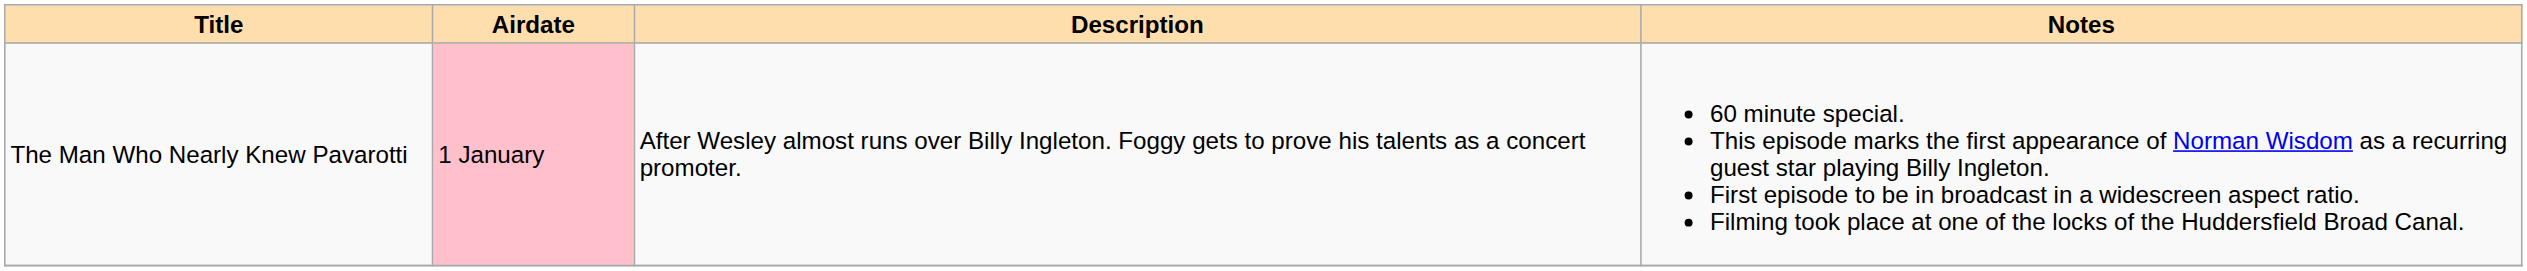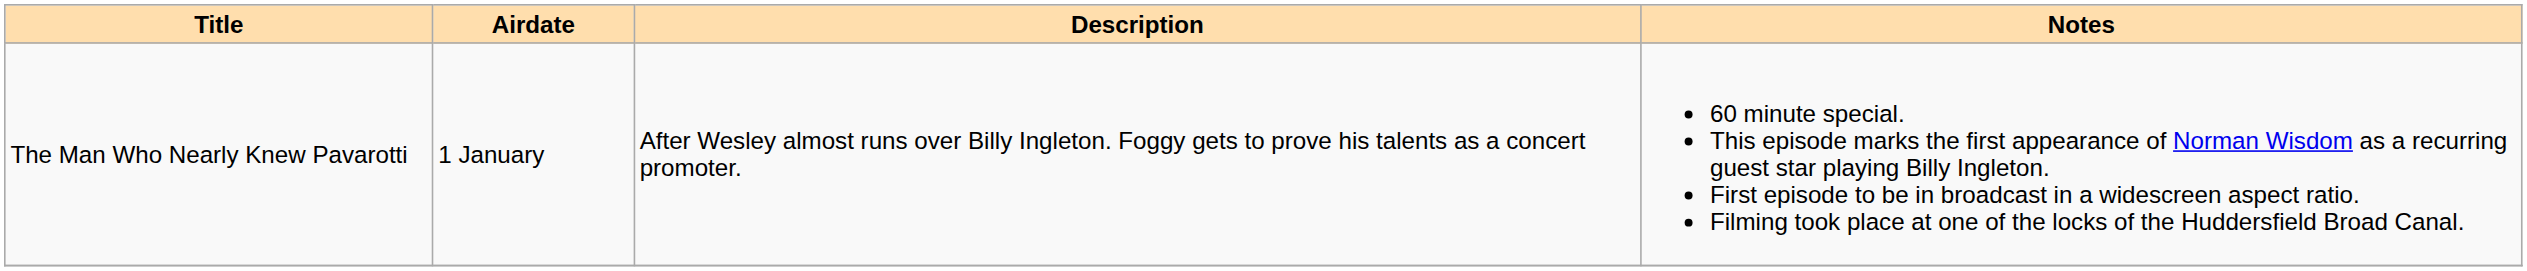The Man Who Nearly Knew Pavarotti | Airdate: pink background -> no background
